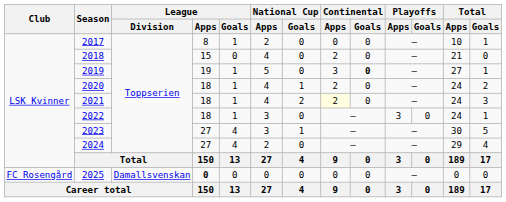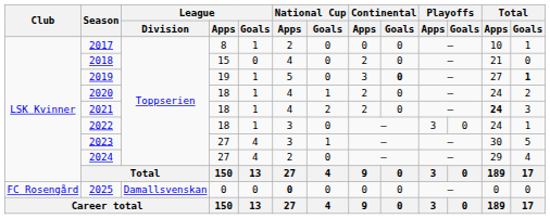2019 | Total / Goals: normal -> bold
2021 | Continental / Apps: lightyellow background -> no background
2021 | Total / Apps: normal -> bold
2025 | League / Apps: bold -> normal
2025 | National Cup / Apps: normal -> bold
